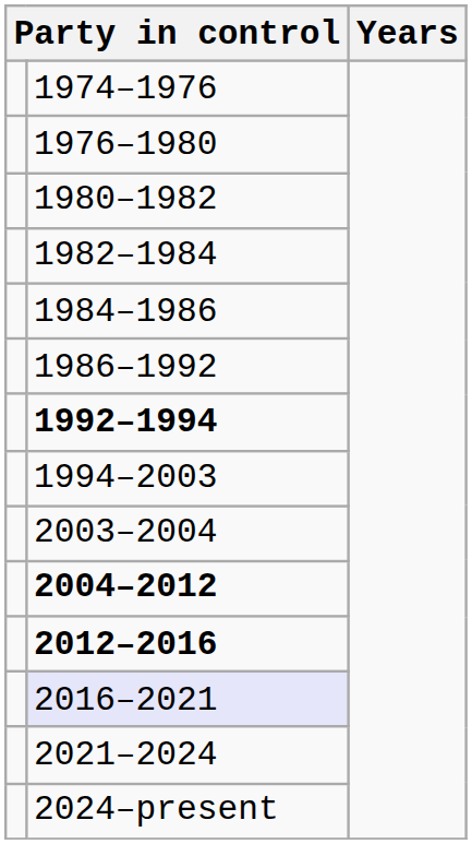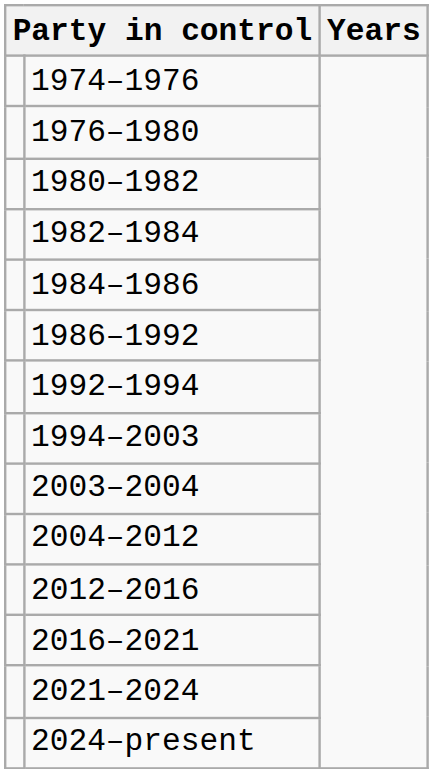1992–1994 | column 2: bold -> normal
2004–2012 | column 2: bold -> normal
2012–2016 | column 2: bold -> normal
2016–2021 | column 2: lavender background -> no background
